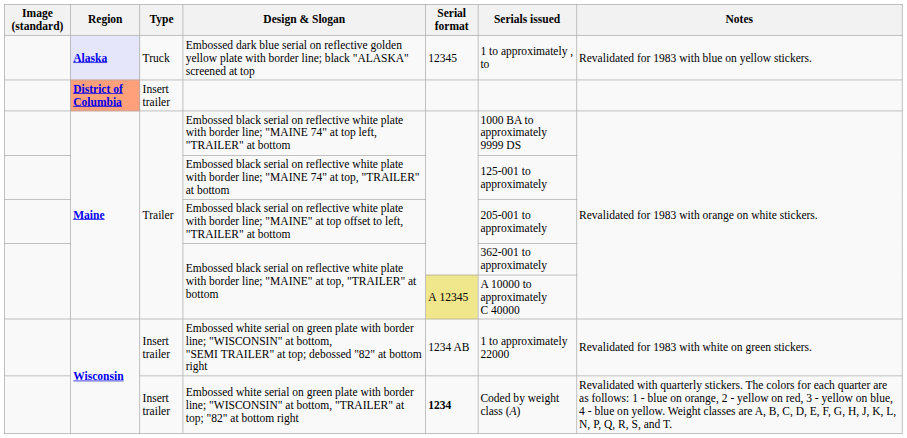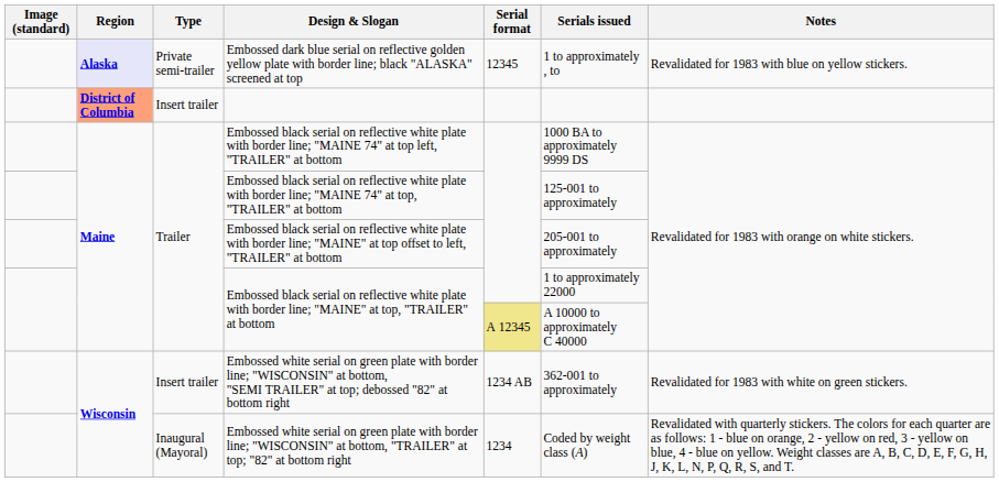row 2 | Type: Truck -> Private semi-trailer
row 7 | Serials issued: 362-001 to approximately -> 1 to approximately 22000
row 9 | Serials issued: 1 to approximately 22000 -> 362-001 to approximately
row 10 | Type: Insert trailer -> Inaugural (Mayoral)
row 10 | Serial format: bold -> normal
